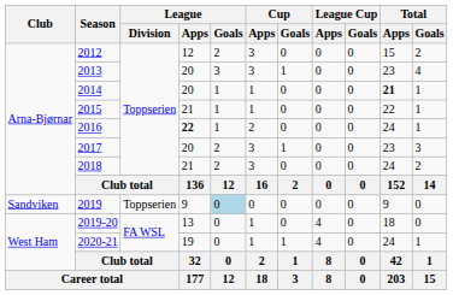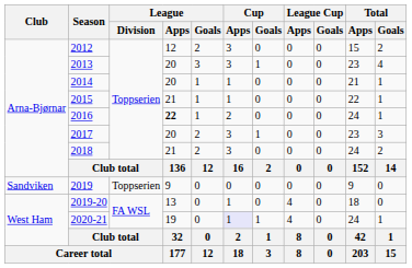2014 | Total / Apps: bold -> normal
2019 | League / Goals: lightblue background -> no background
2020-21 | Cup / Apps: no background -> lavender background
